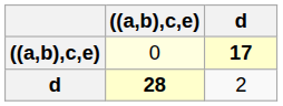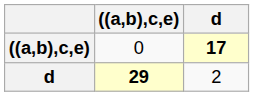row 2 | ((a,b),c,e): lightyellow background -> no background
row 3 | ((a,b),c,e): 28 -> 29
